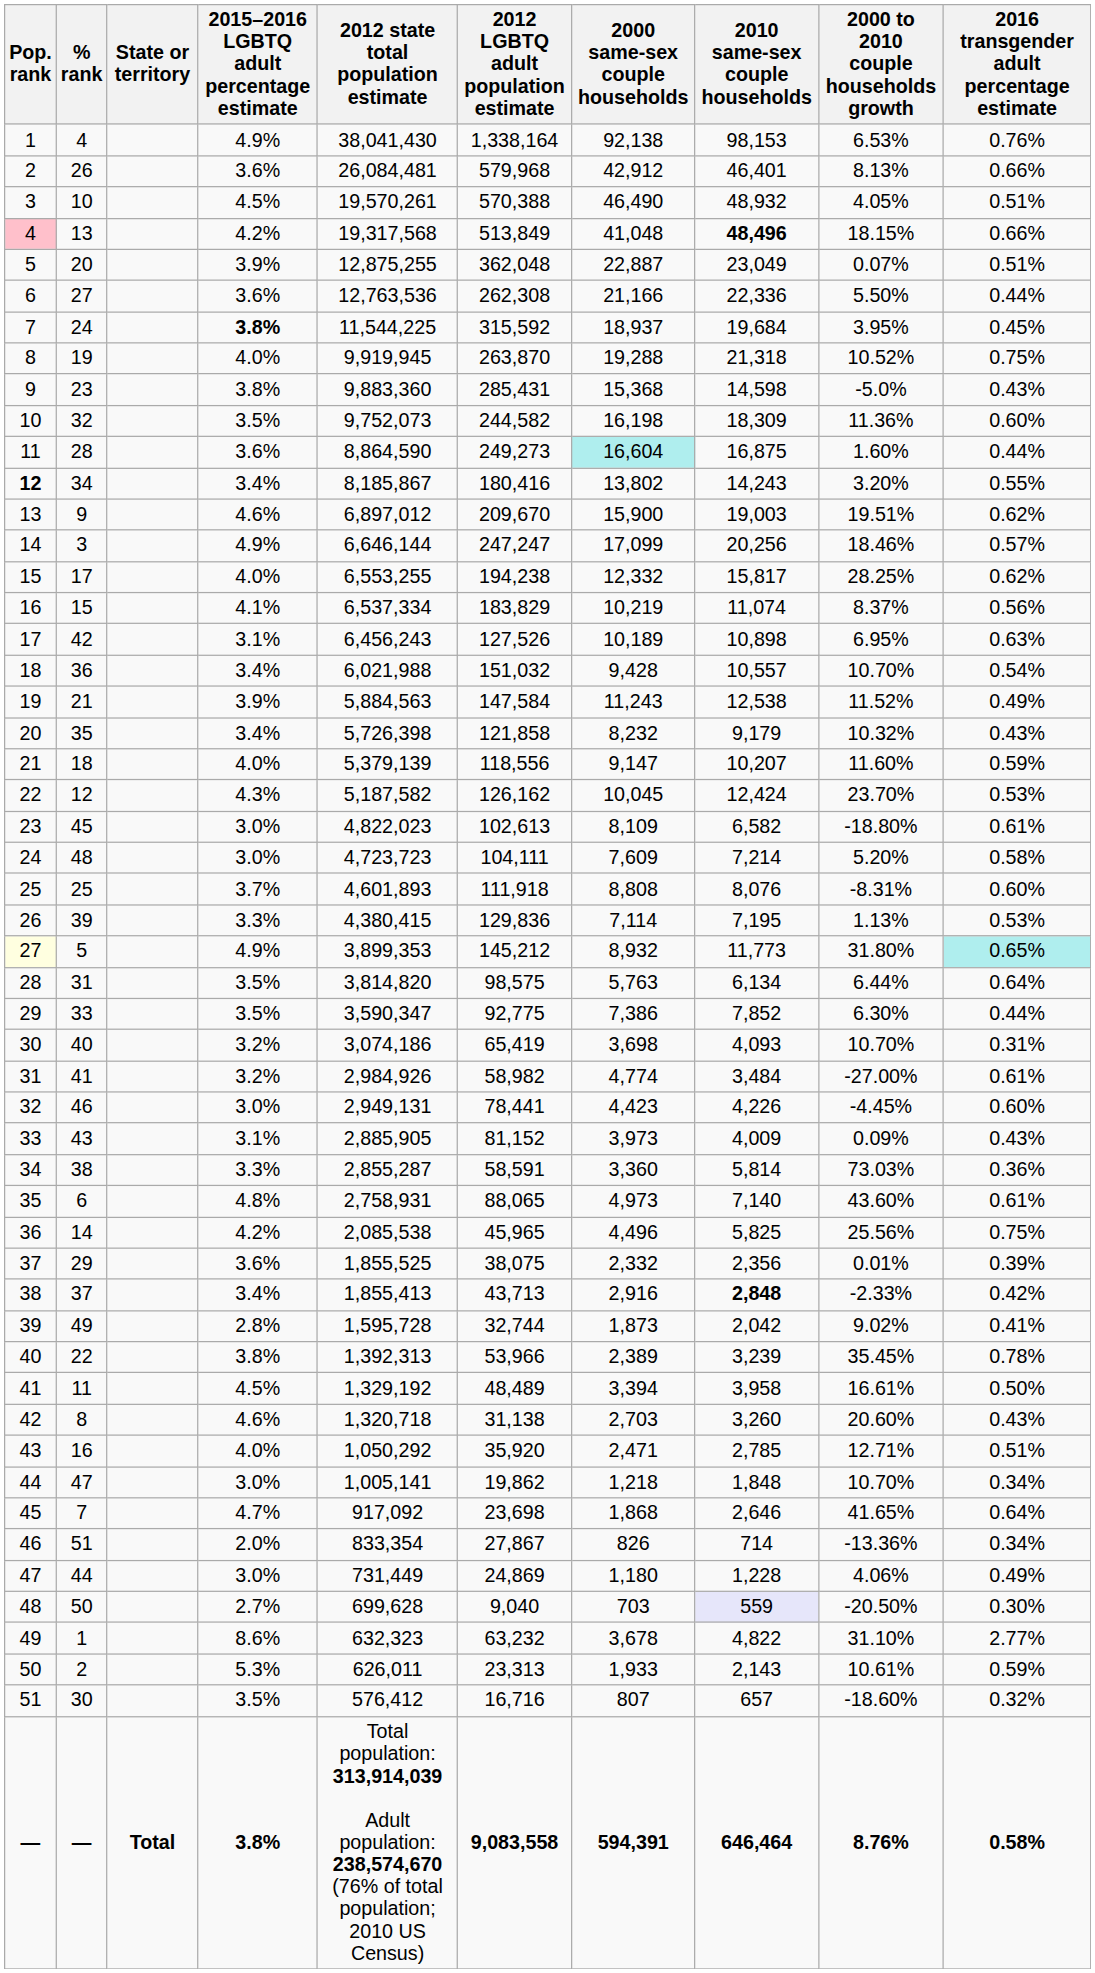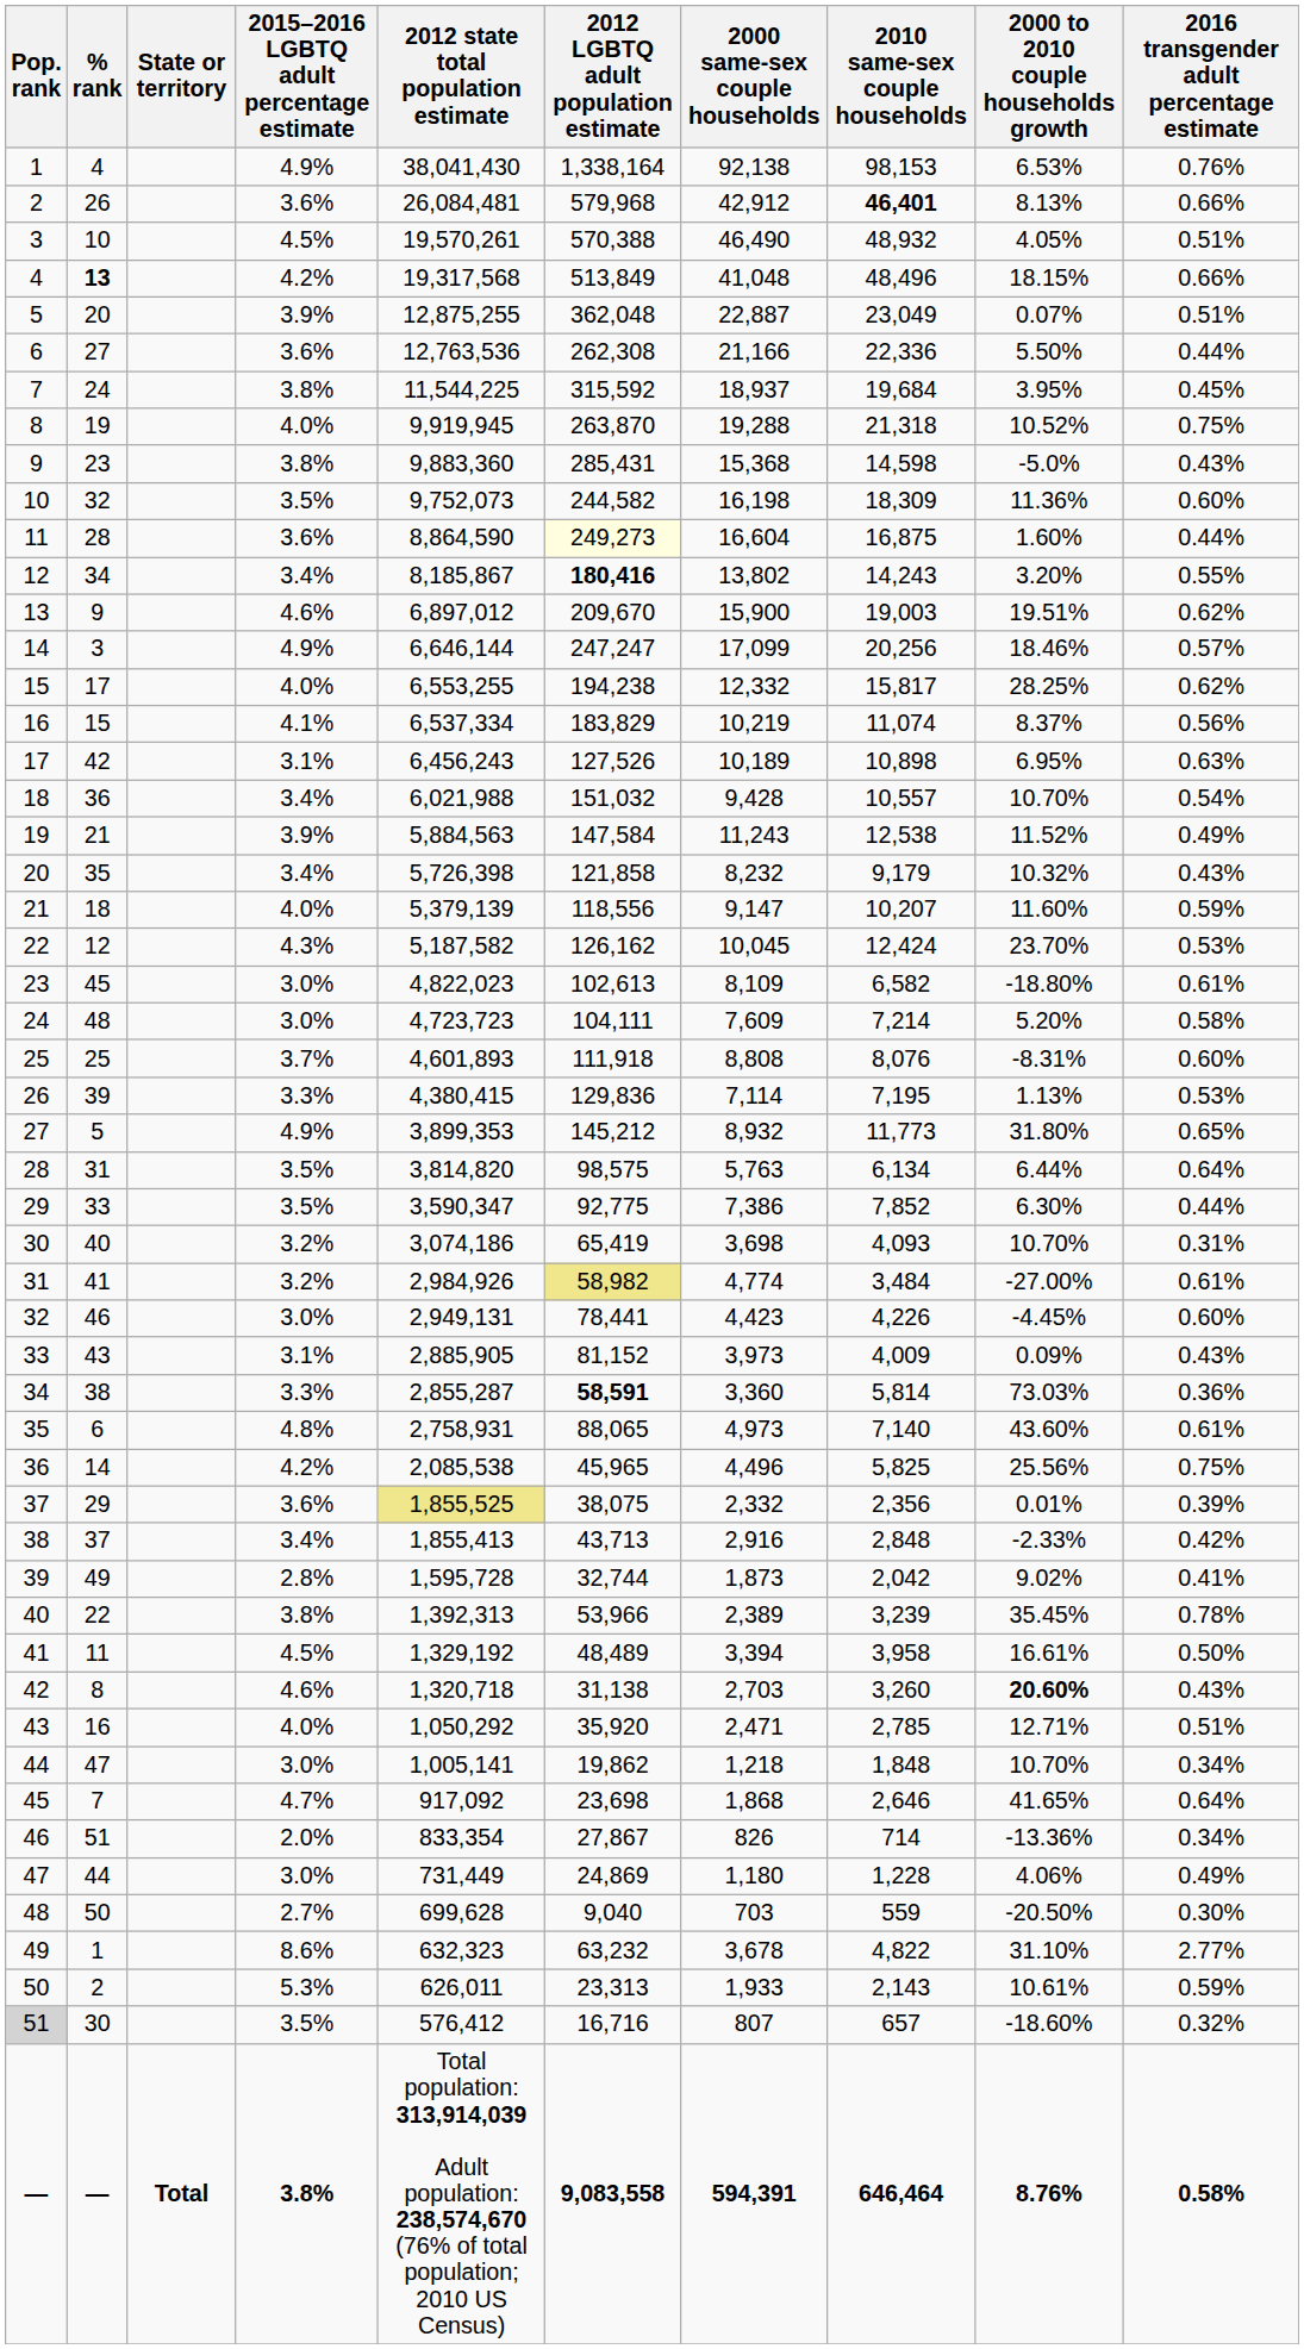row 3 | 2010 same-sex couple households: normal -> bold
row 5 | Pop. rank: pink background -> no background
row 5 | % rank: normal -> bold
row 5 | 2010 same-sex couple households: bold -> normal
row 8 | 2015–2016 LGBTQ adult percentage estimate: bold -> normal
row 12 | 2012 LGBTQ adult population estimate: no background -> lightyellow background
row 12 | 2000 same-sex couple households: paleturquoise background -> no background
row 13 | Pop. rank: bold -> normal
row 13 | 2012 LGBTQ adult population estimate: normal -> bold
row 28 | Pop. rank: lightyellow background -> no background
row 28 | 2016 transgender adult percentage estimate: paleturquoise background -> no background
row 32 | 2012 LGBTQ adult population estimate: no background -> khaki background
row 35 | 2012 LGBTQ adult population estimate: normal -> bold
row 38 | 2012 state total population estimate: no background -> khaki background
row 39 | 2010 same-sex couple households: bold -> normal
row 43 | 2000 to 2010 couple households growth: normal -> bold
row 49 | 2010 same-sex couple households: lavender background -> no background
row 52 | Pop. rank: no background -> lightgrey background
